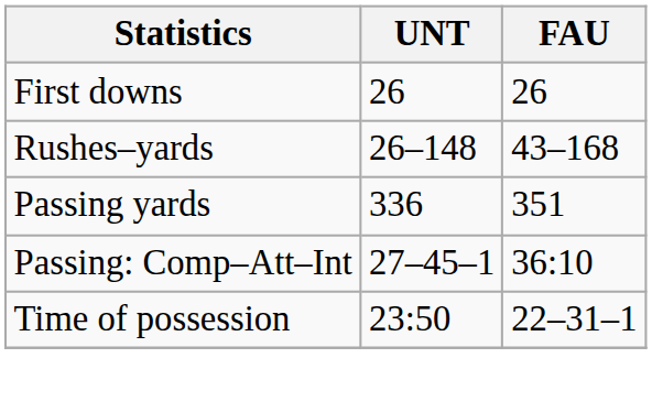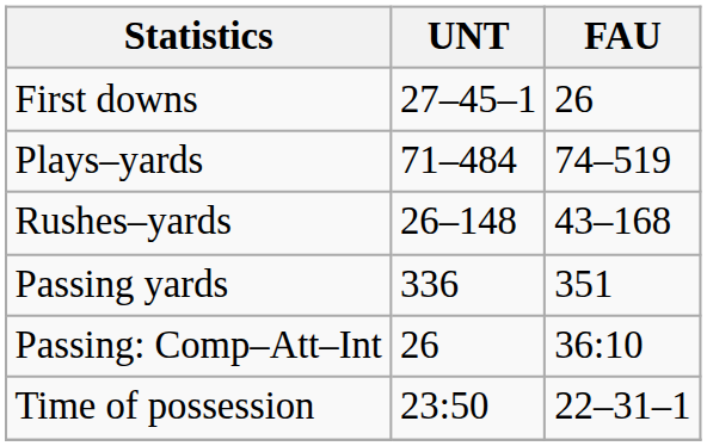First downs | UNT: 26 -> 27–45–1
+ row: Plays–yards | 71–484 | 74–519
Passing: Comp–Att–Int | UNT: 27–45–1 -> 26
